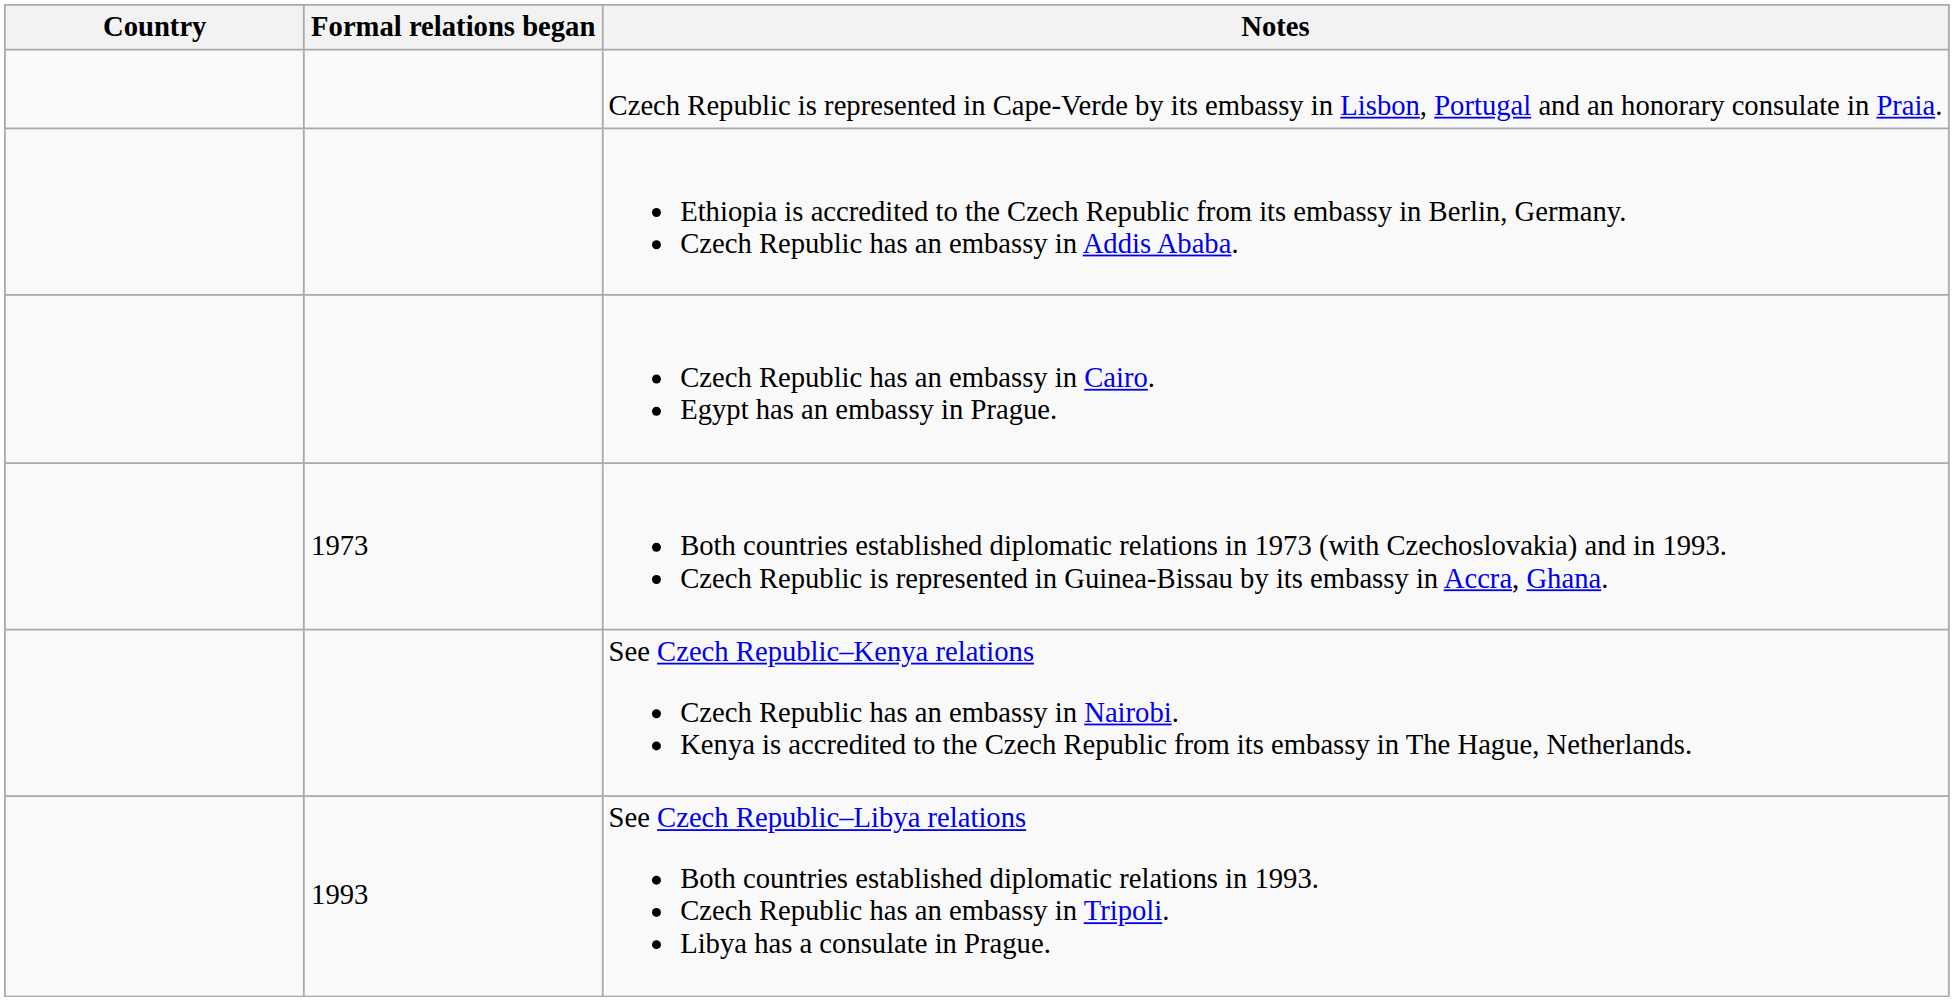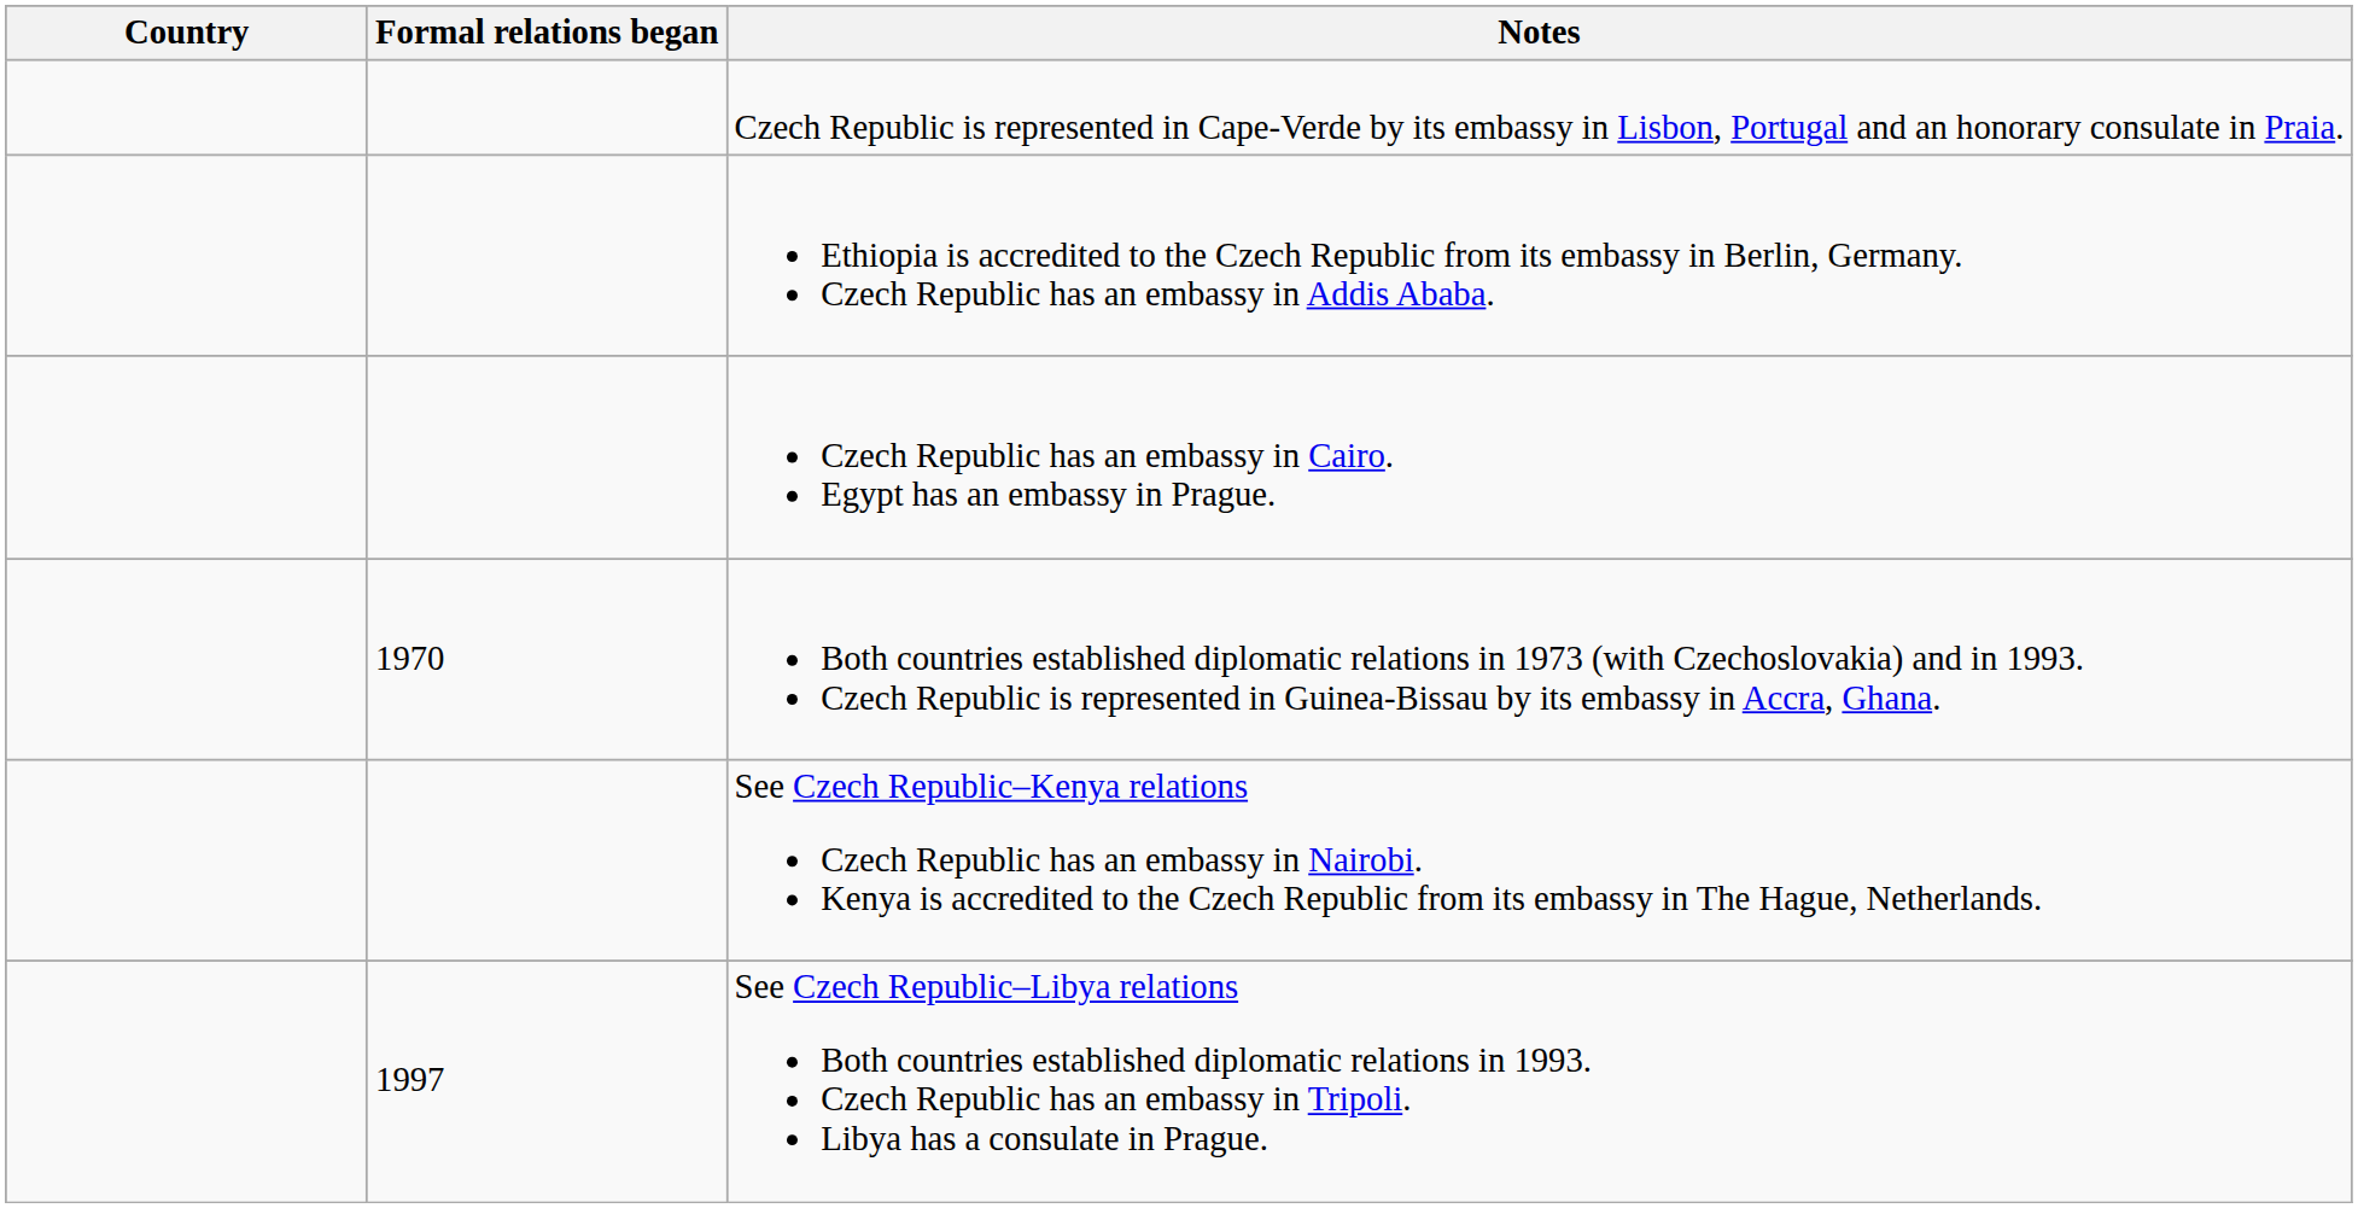row 5 | Formal relations began: 1973 -> 1970
row 7 | Formal relations began: 1993 -> 1997
